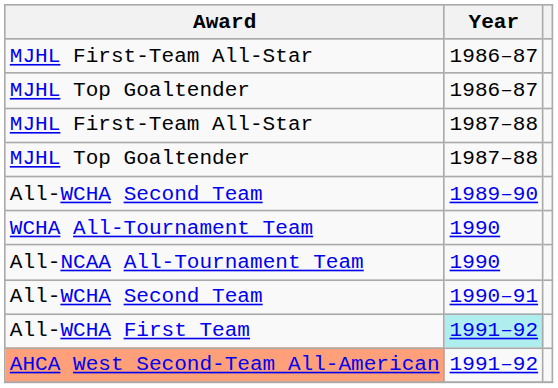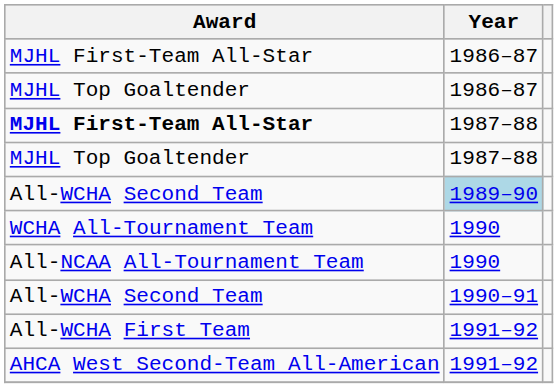MJHL First-Team All-Star / 1987–88 | Award: normal -> bold
All-WCHA Second Team / 1989–90 | Year: no background -> lightblue background
All-WCHA First Team | Year: paleturquoise background -> no background
AHCA West Second-Team All-American | Award: lightsalmon background -> no background
